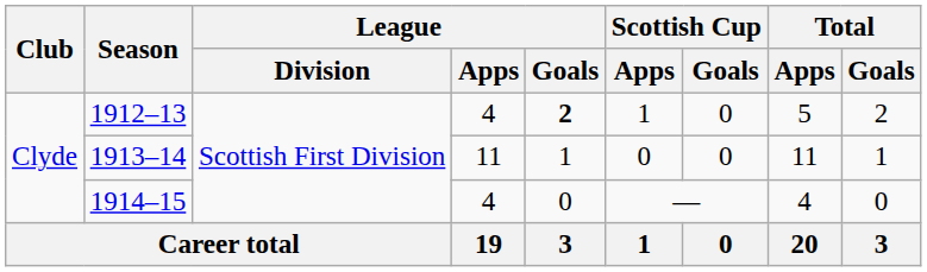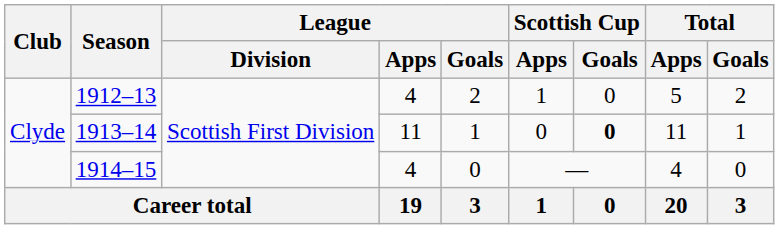1912–13 | League / Goals: bold -> normal
1913–14 | Scottish Cup / Goals: normal -> bold
